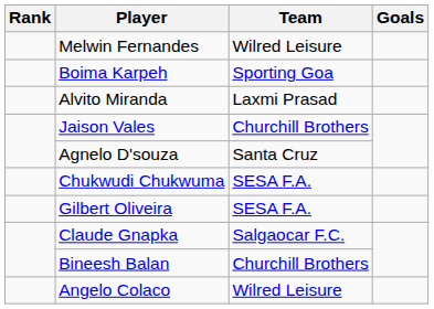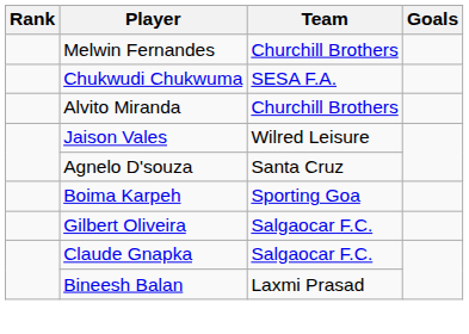Melwin Fernandes | Team: Wilred Leisure -> Churchill Brothers
rows swapped: Boima Karpeh <-> Chukwudi Chukwuma
Alvito Miranda | Team: Laxmi Prasad -> Churchill Brothers
Jaison Vales | Team: Churchill Brothers -> Wilred Leisure
Gilbert Oliveira | Team: SESA F.A. -> Salgaocar F.C.
Bineesh Balan | Team: Churchill Brothers -> Laxmi Prasad
- row: Angelo Colaco | Wilred Leisure
